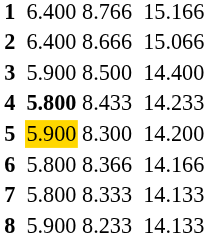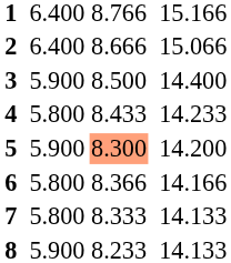4 | column 2: bold -> normal
5 | column 2: gold background -> no background
5 | column 3: no background -> lightsalmon background
